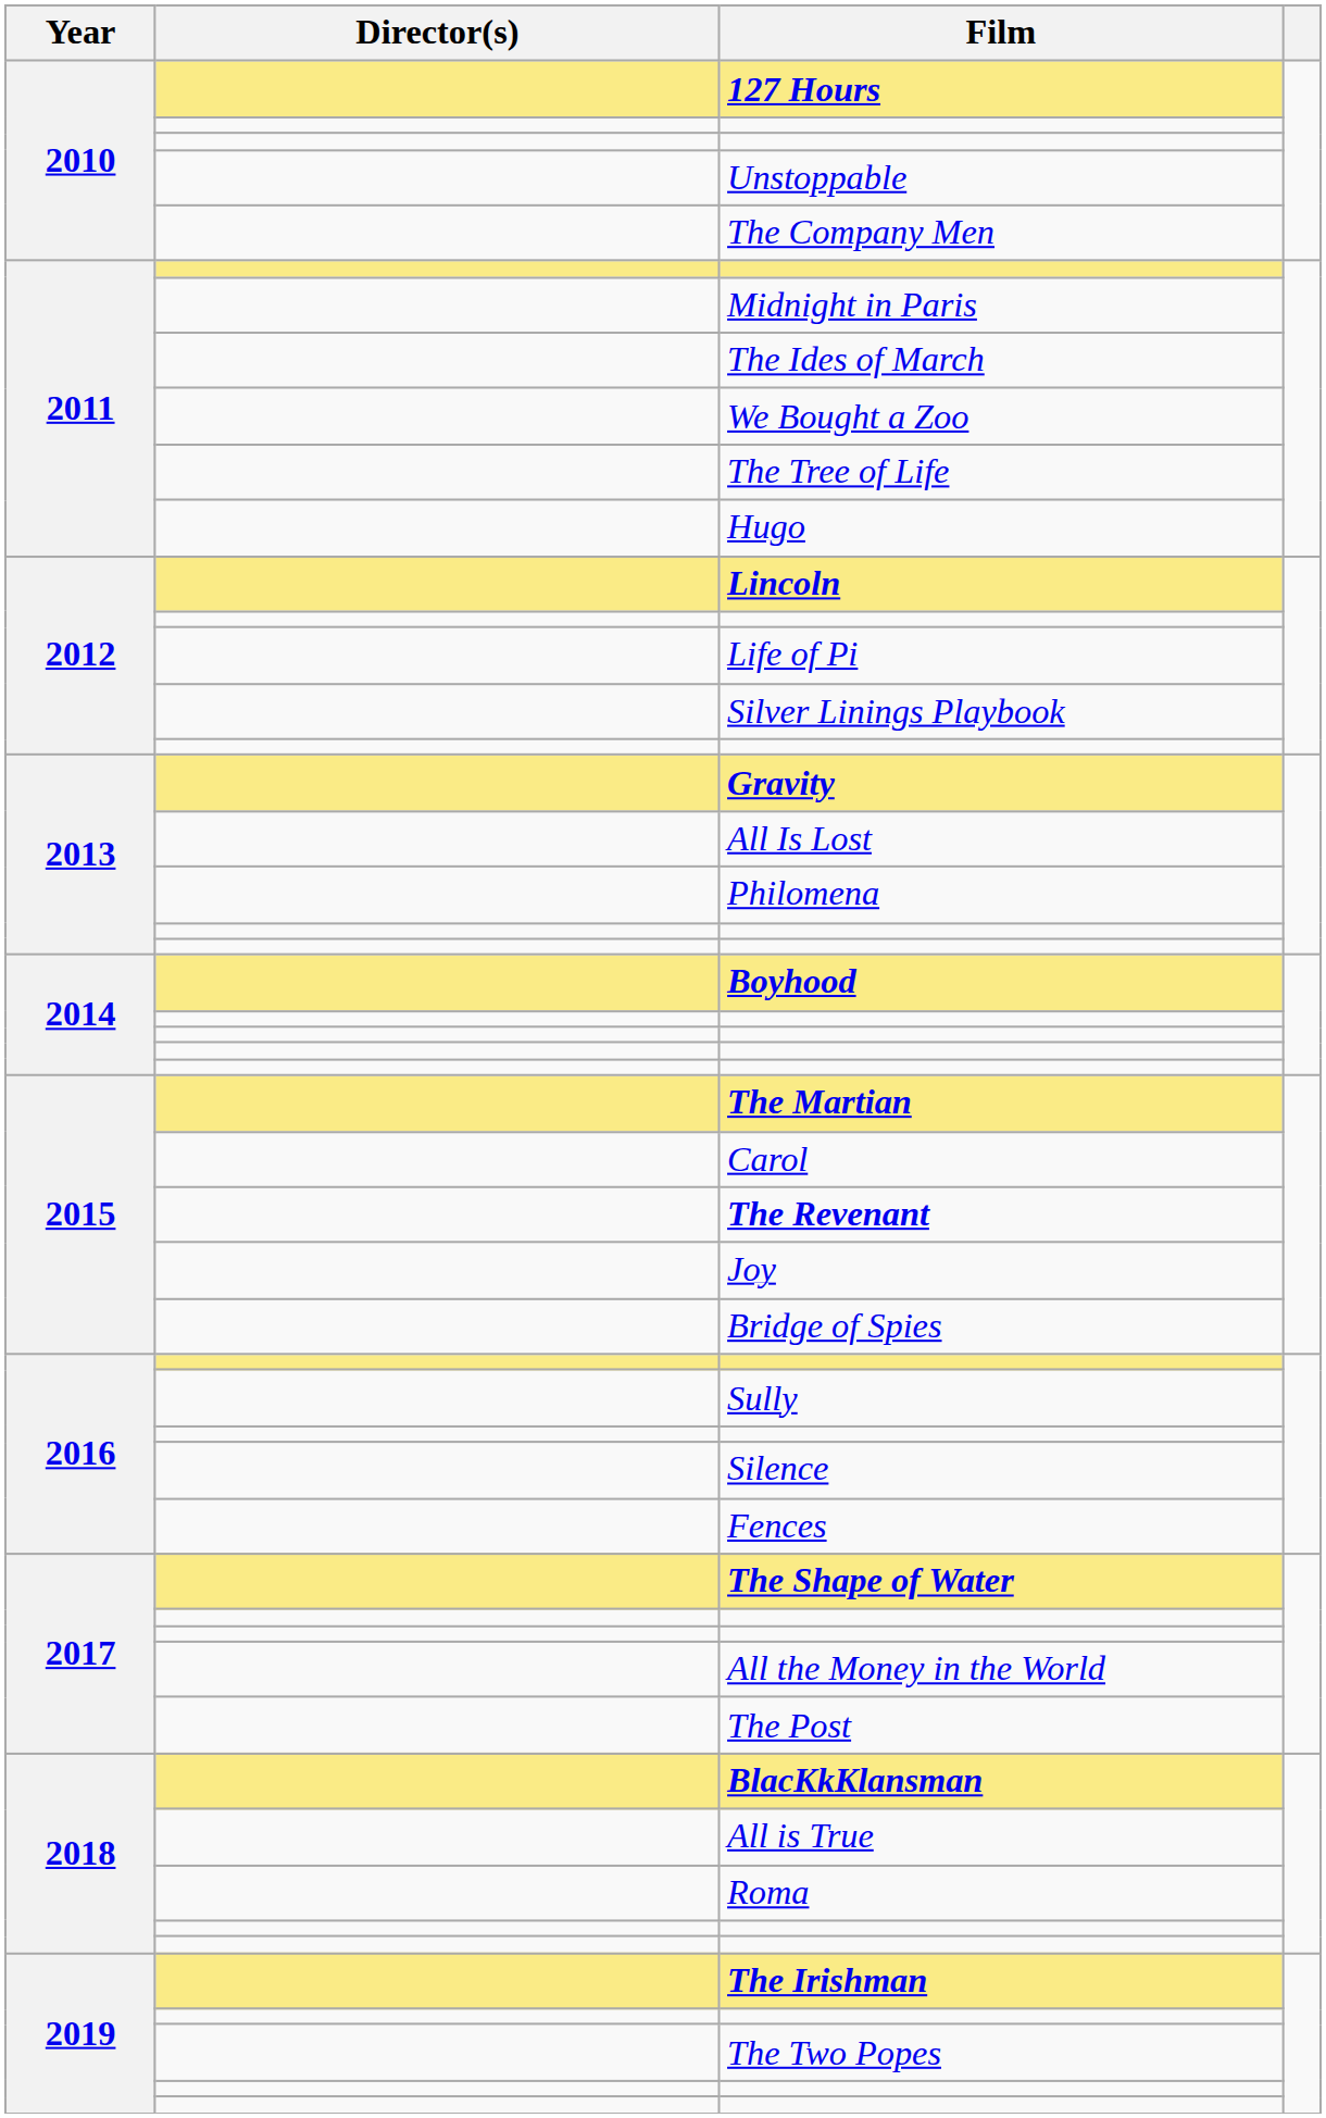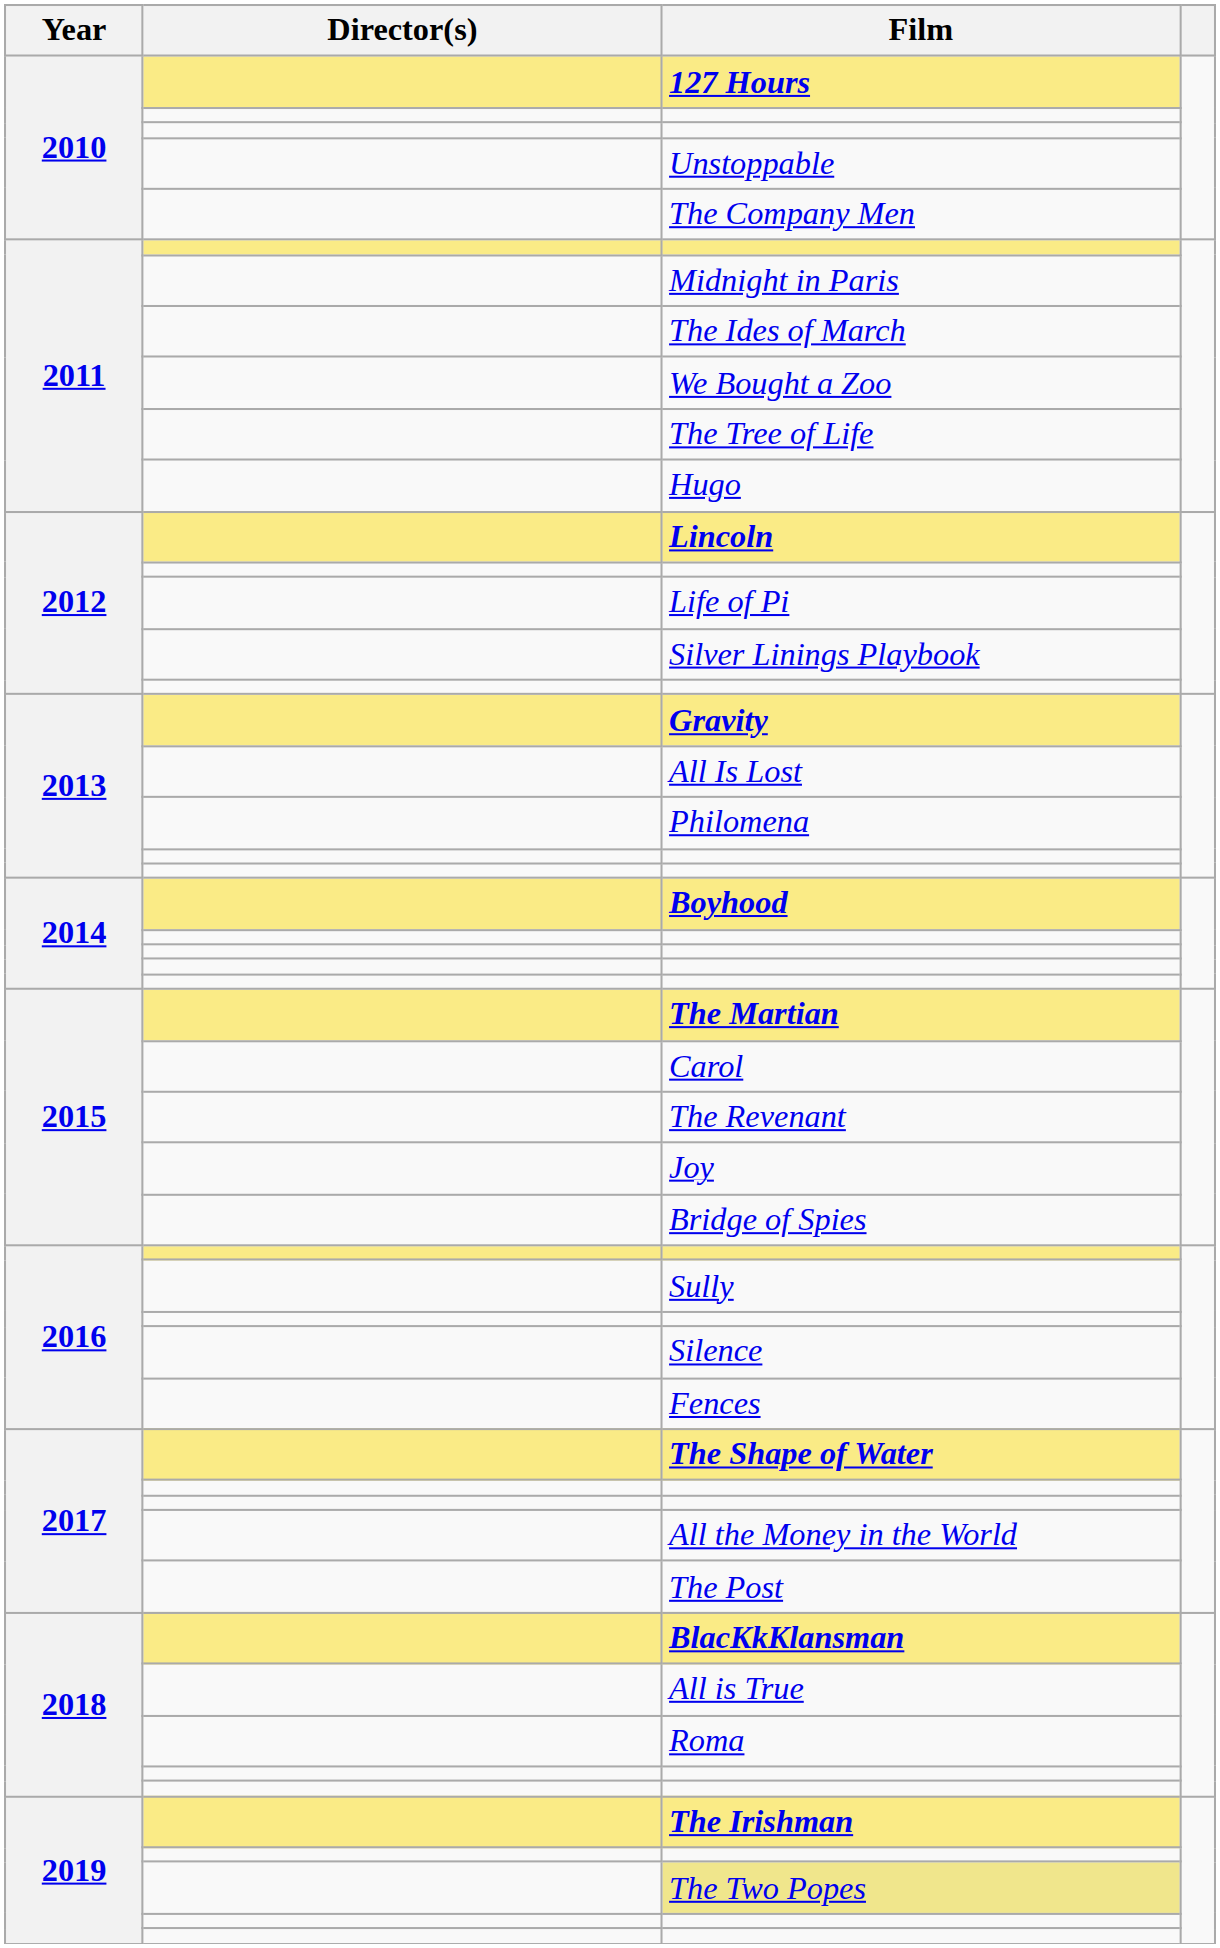The Revenant | Film: bold -> normal
The Two Popes | Film: no background -> khaki background
